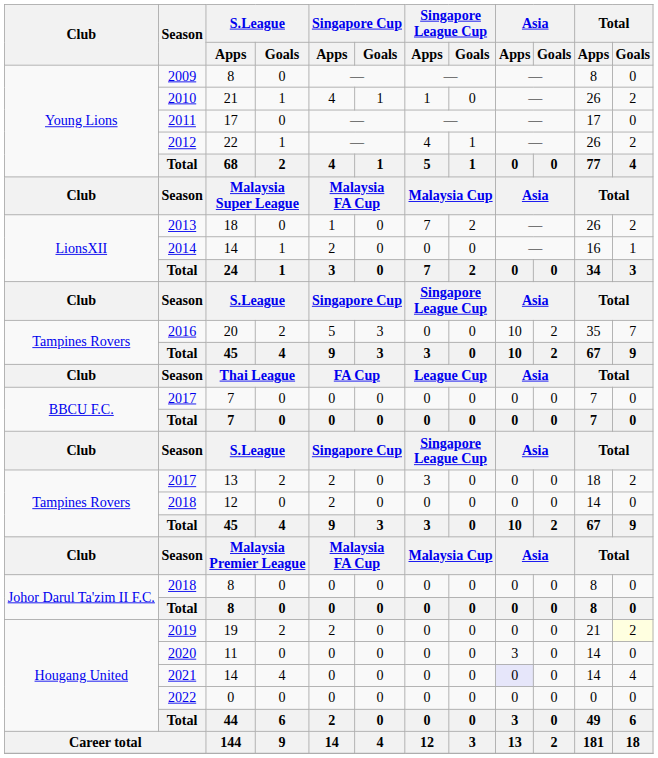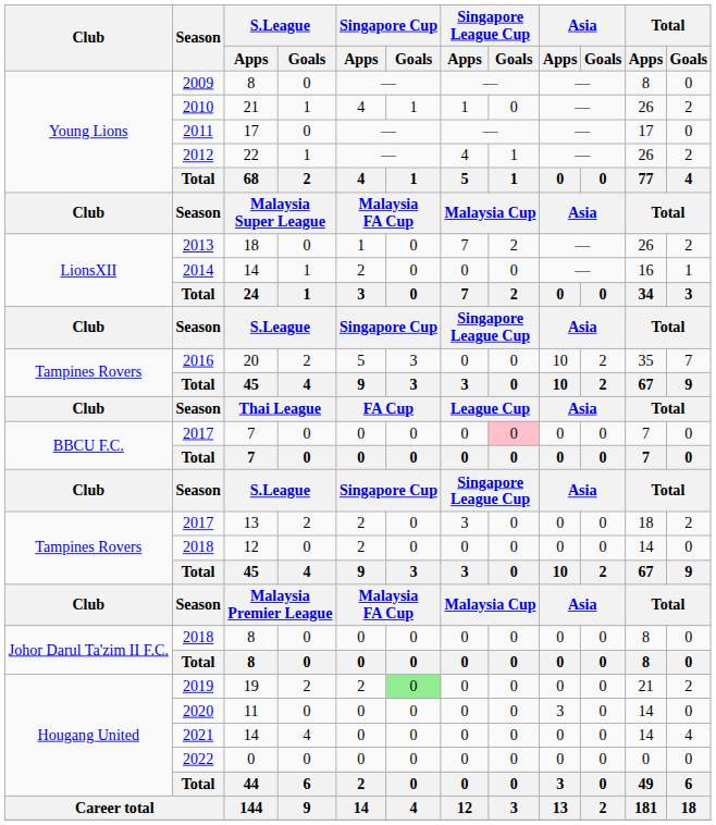2017 / 7 | Singapore League Cup / Goals: no background -> pink background
2019 | Singapore Cup / Goals: no background -> lightgreen background
2019 | Total / Goals: lightyellow background -> no background
2021 | Asia / Apps: lavender background -> no background
